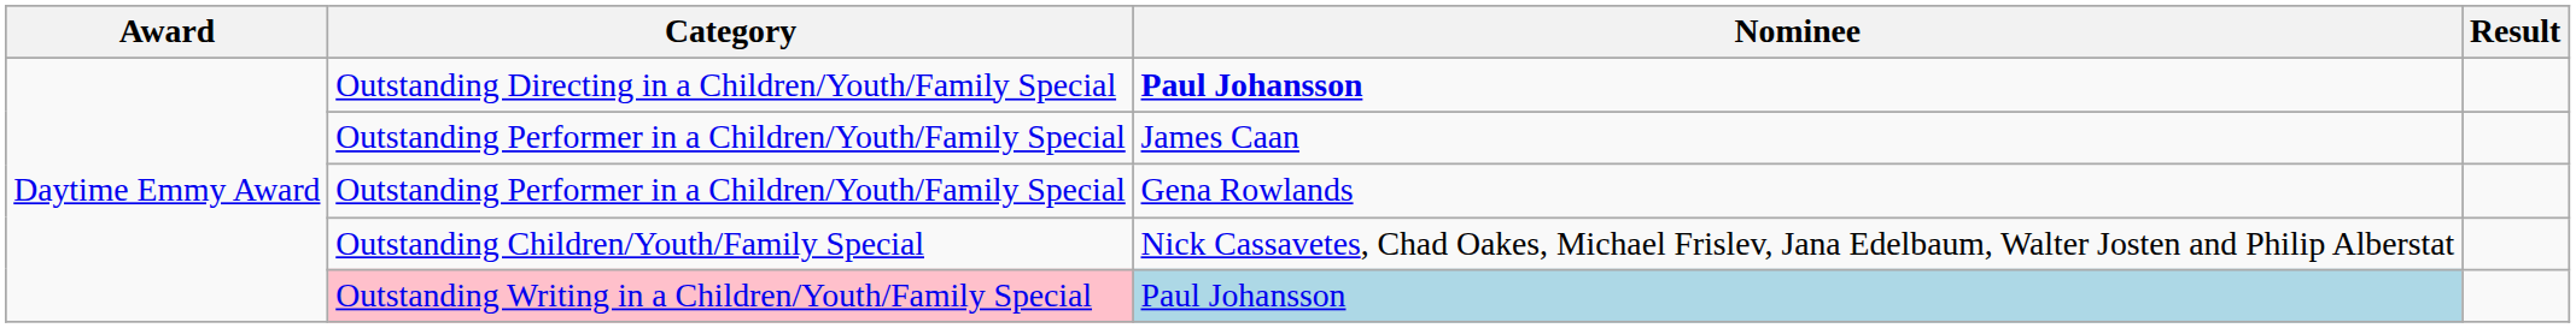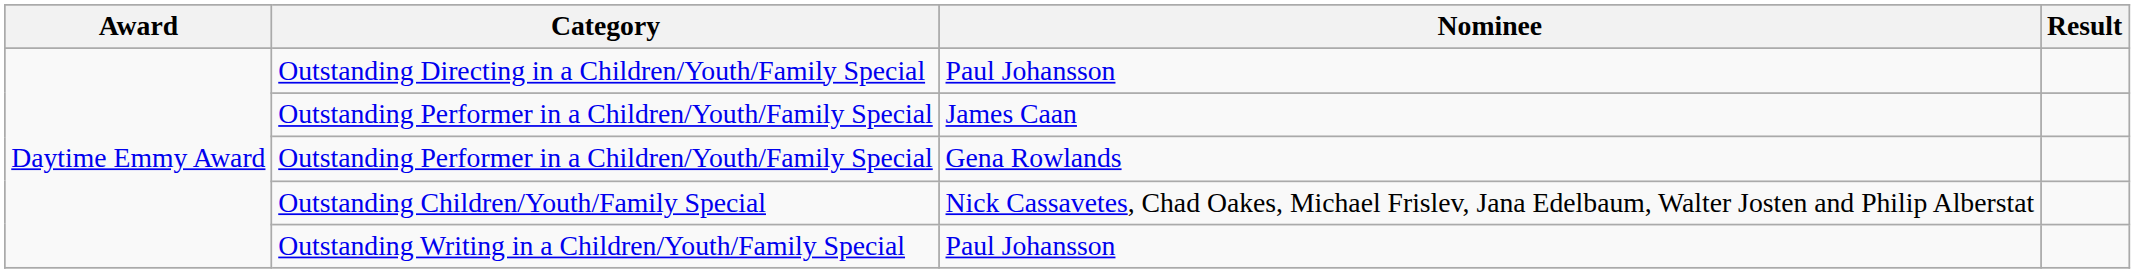Outstanding Directing in a Children/Youth/Family Special | Nominee: bold -> normal
Outstanding Writing in a Children/Youth/Family Special | Category: pink background -> no background
Outstanding Writing in a Children/Youth/Family Special | Nominee: lightblue background -> no background
